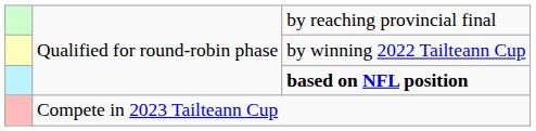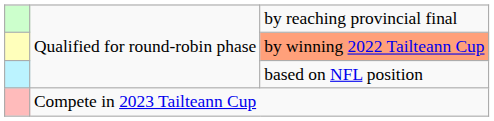by winning 2022 Tailteann Cup | column 3: no background -> lightsalmon background
based on NFL position | column 3: bold -> normal
